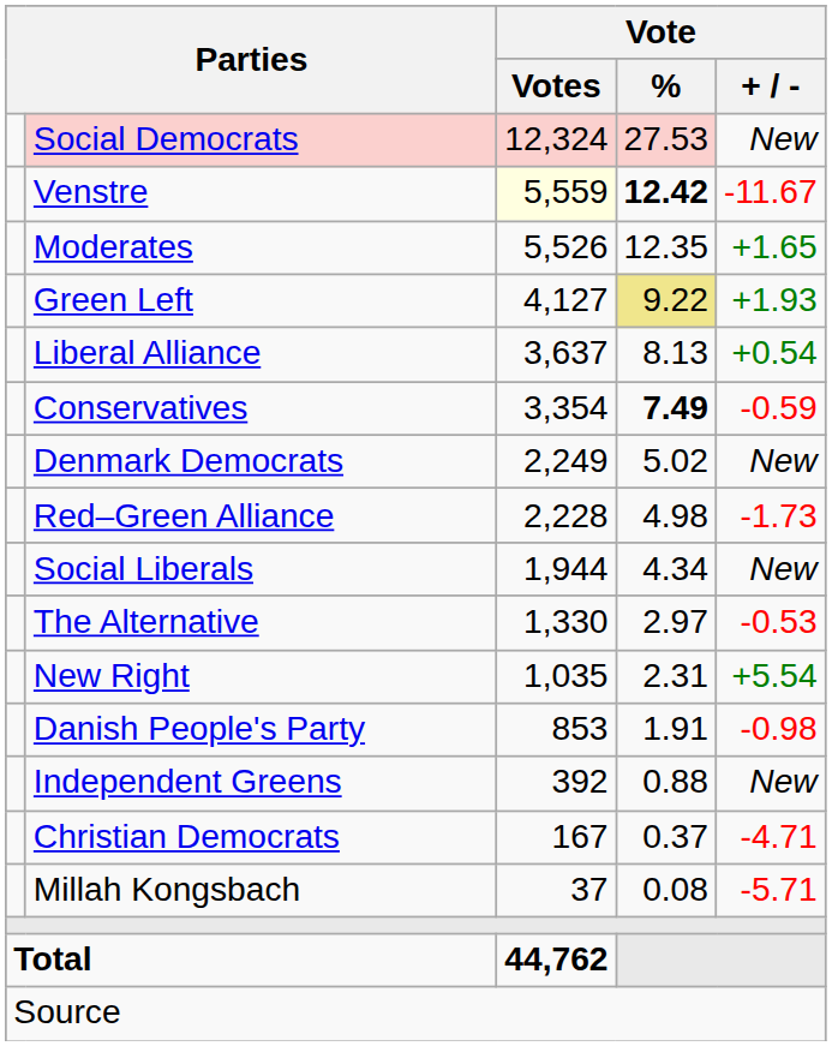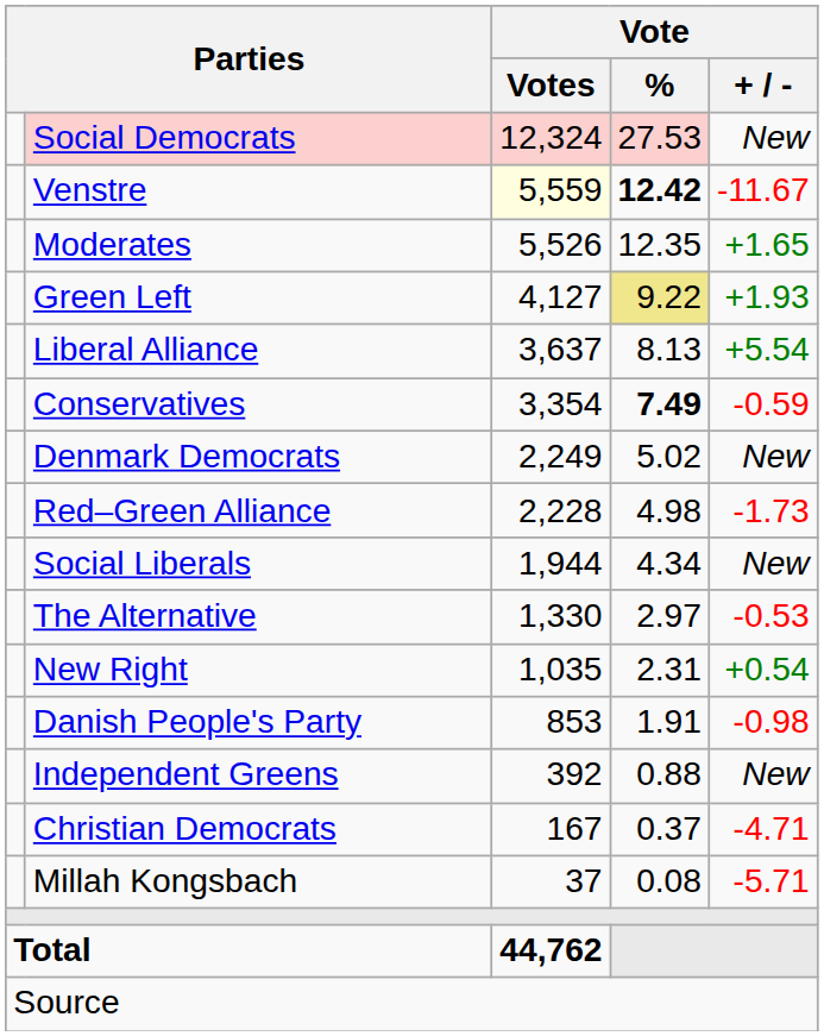Liberal Alliance | Vote / + / -: +0.54 -> +5.54
New Right | Vote / + / -: +5.54 -> +0.54
